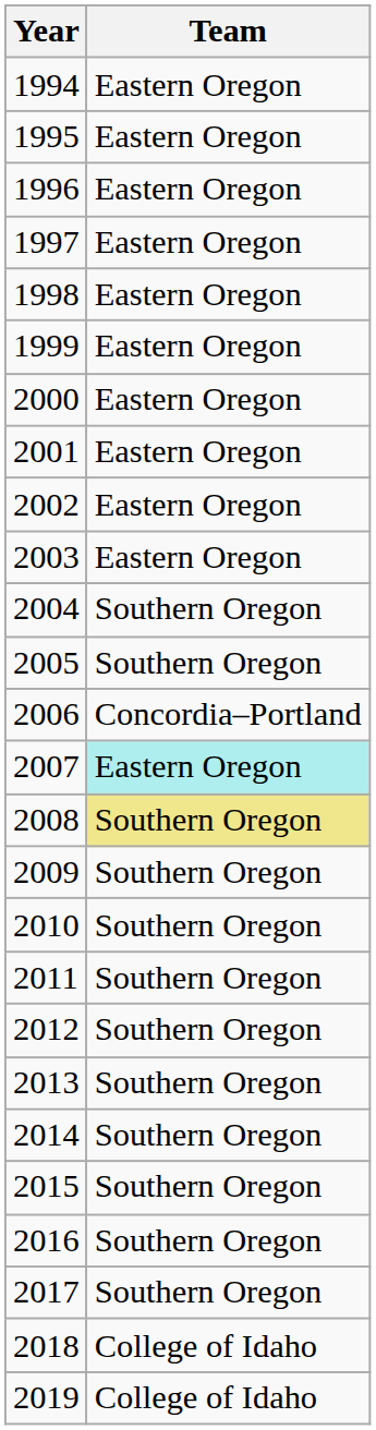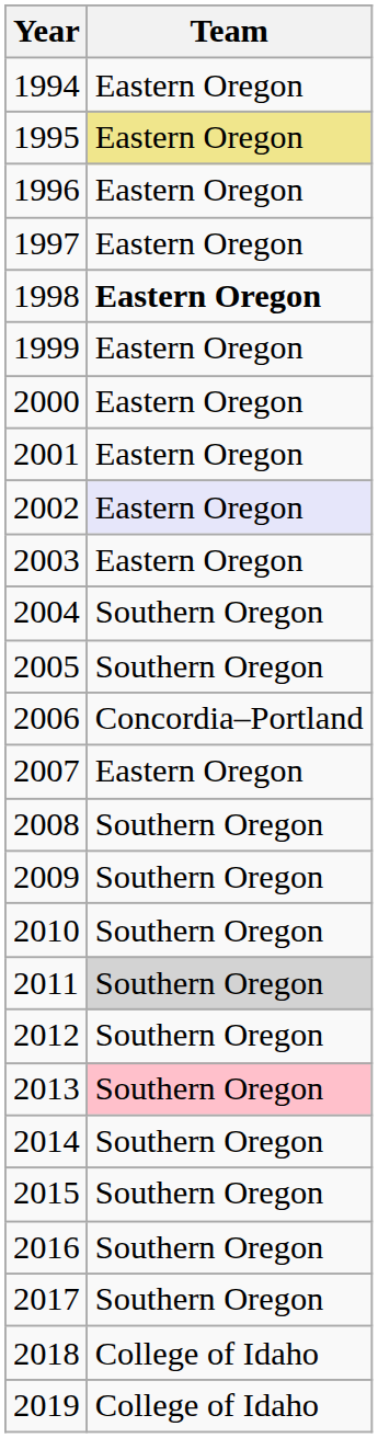1995 | Team: no background -> khaki background
1998 | Team: normal -> bold
2002 | Team: no background -> lavender background
2007 | Team: paleturquoise background -> no background
2008 | Team: khaki background -> no background
2011 | Team: no background -> lightgrey background
2013 | Team: no background -> pink background
